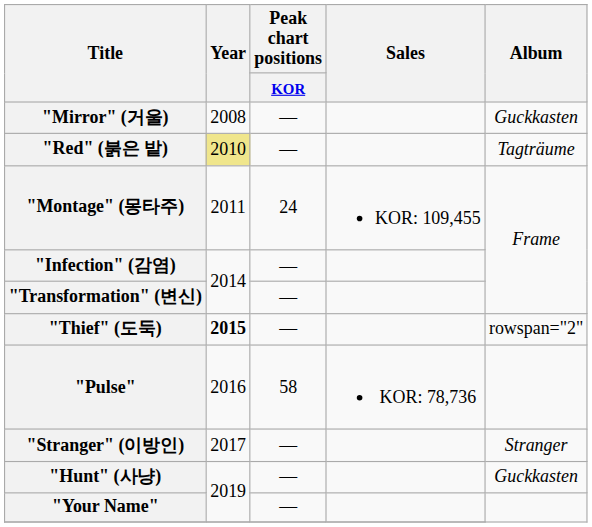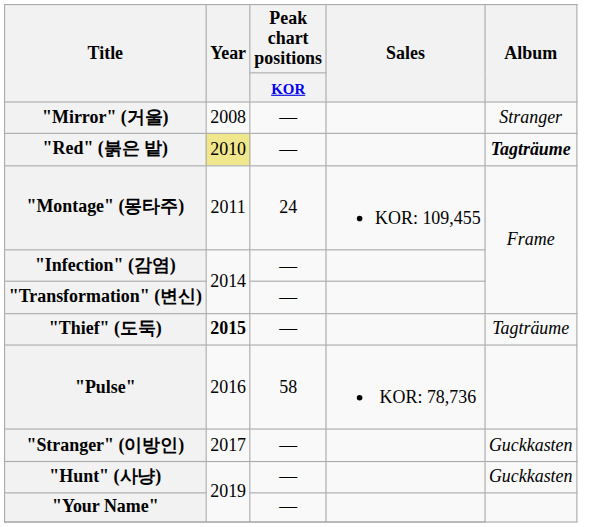"Mirror" (거울) | Album: Guckkasten -> Stranger
"Red" (붉은 밭) | Album: normal -> bold
"Thief" (도둑) | Album: rowspan="2" -> Tagträume
"Stranger" (이방인) | Album: Stranger -> Guckkasten
